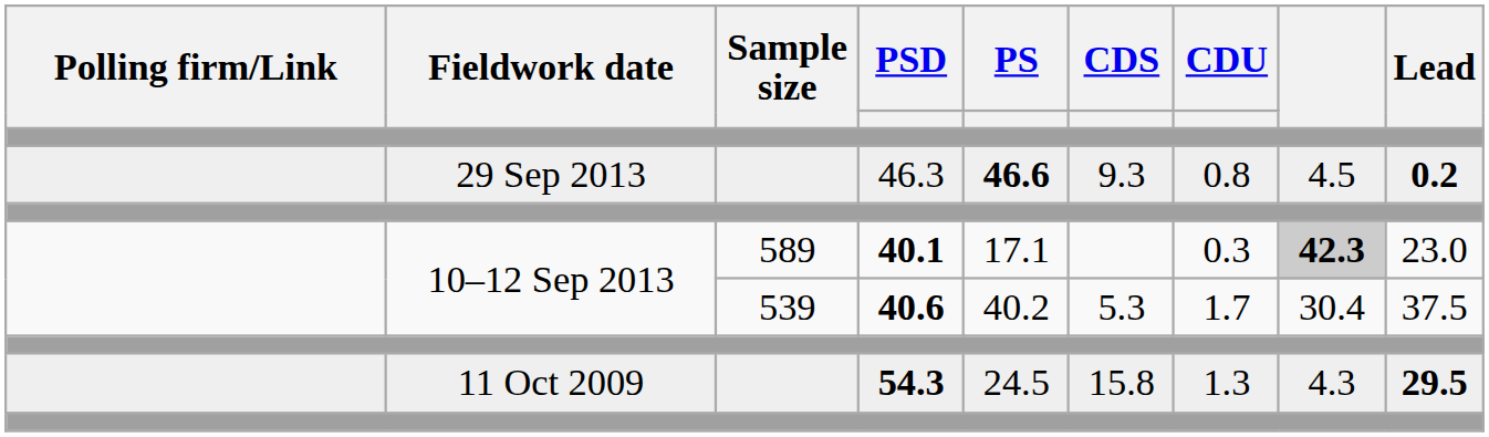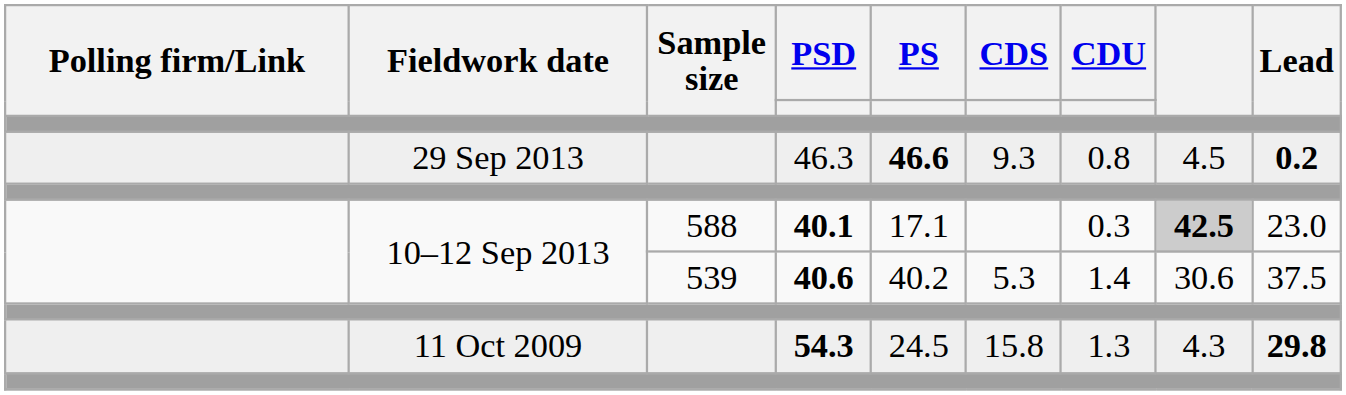40.1 | Sample size: 589 -> 588
40.1 | column 8: 42.3 -> 42.5
40.6 | CDU: 1.7 -> 1.4
40.6 | column 8: 30.4 -> 30.6
54.3 | Lead: 29.5 -> 29.8
